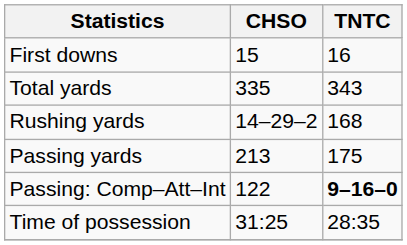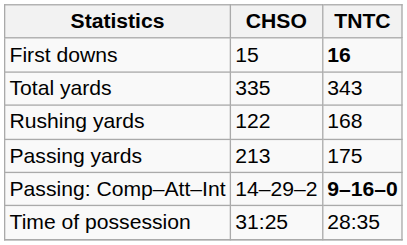First downs | TNTC: normal -> bold
Rushing yards | CHSO: 14–29–2 -> 122
Passing: Comp–Att–Int | CHSO: 122 -> 14–29–2
